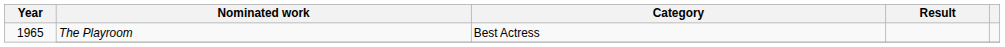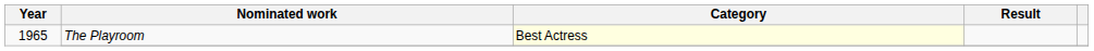The Playroom | Category: no background -> lightyellow background
